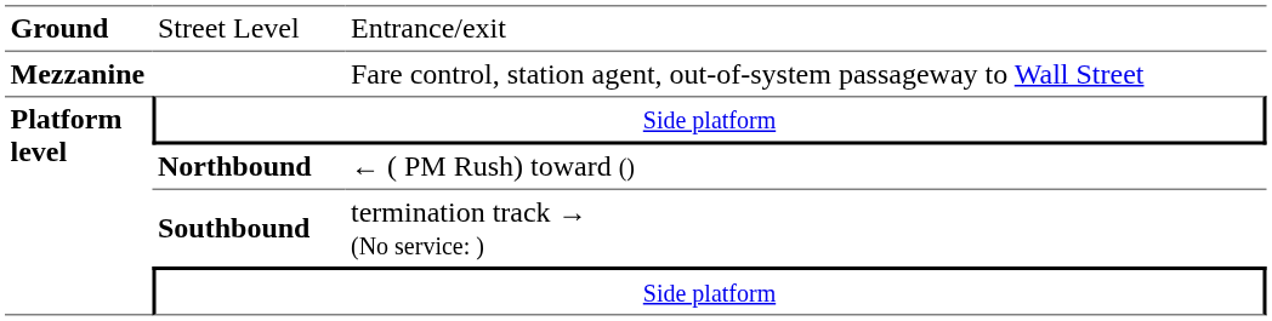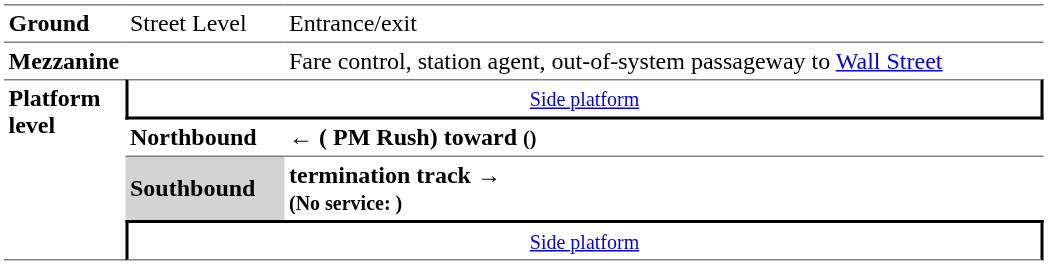Northbound | column 3: normal -> bold
Southbound | column 2: no background -> lightgrey background
Southbound | column 3: normal -> bold
